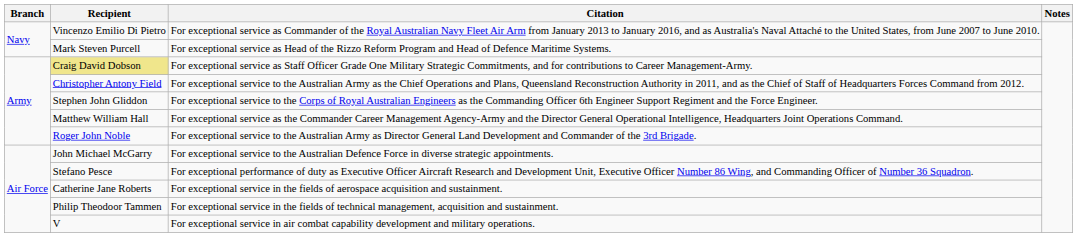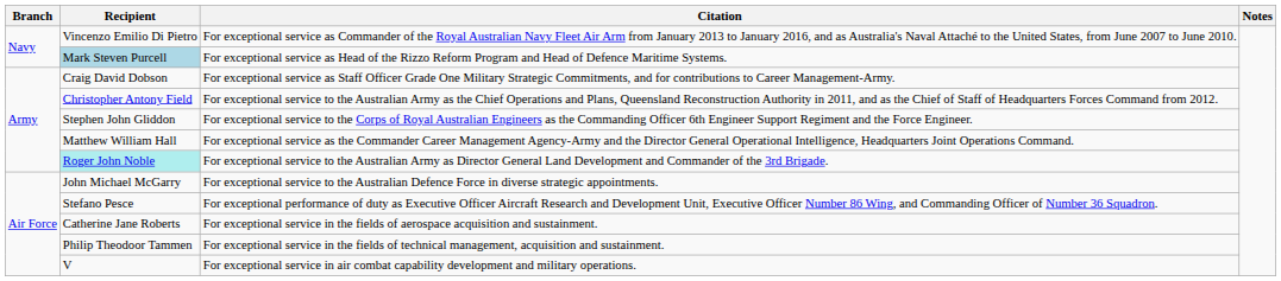Mark Steven Purcell | Recipient: no background -> lightblue background
Craig David Dobson | Recipient: khaki background -> no background
Roger John Noble | Recipient: no background -> paleturquoise background
